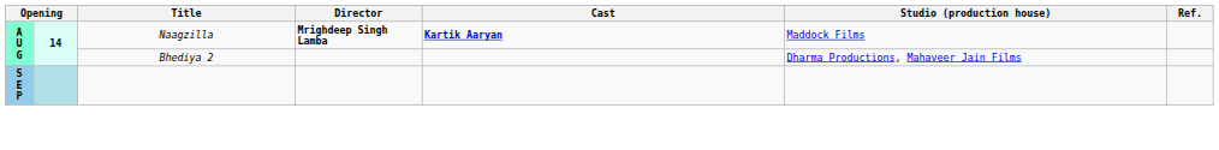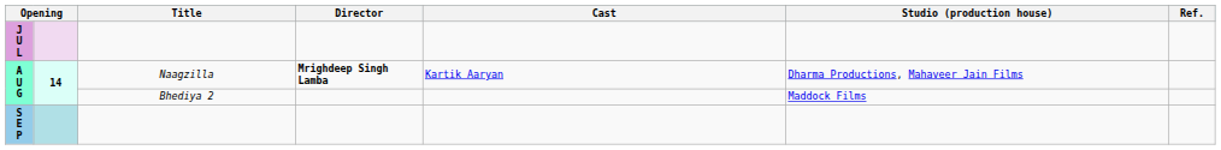+ row: J U L
A U G / Naagzilla | Cast: bold -> normal
A U G / Naagzilla | Studio (production house): Maddock Films -> Dharma Productions, Mahaveer Jain Films
A U G / Bhediya 2 | Studio (production house): Dharma Productions, Mahaveer Jain Films -> Maddock Films
